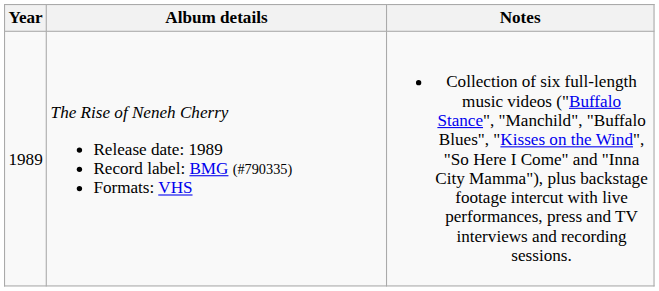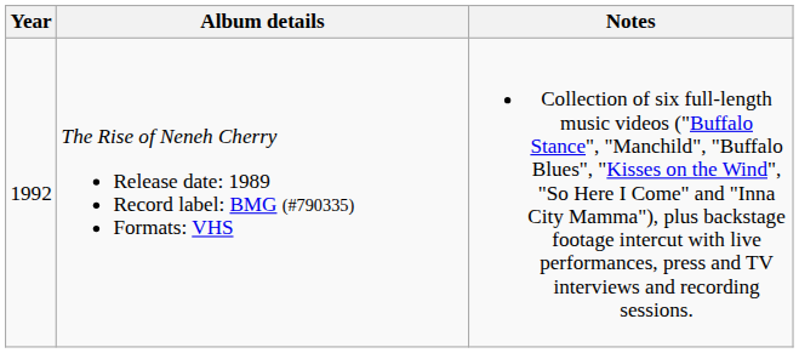row 2 | Year: 1989 -> 1992
